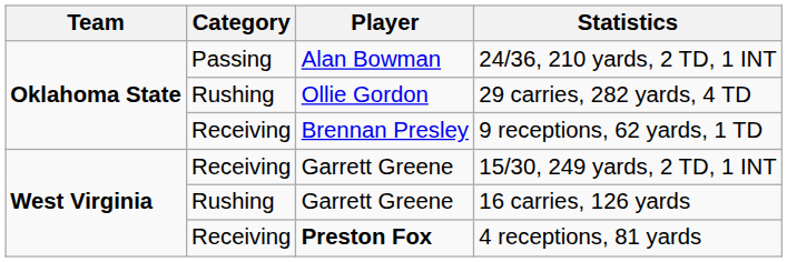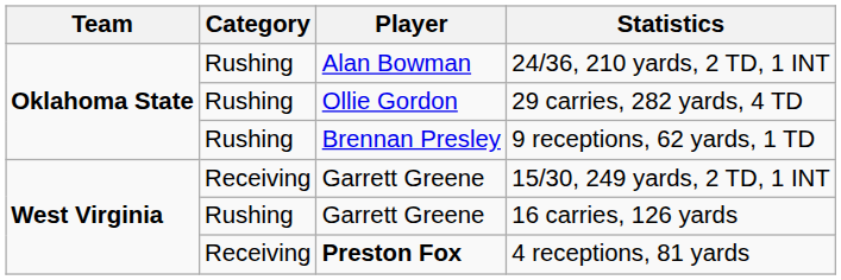24/36, 210 yards, 2 TD, 1 INT | Category: Passing -> Rushing
9 receptions, 62 yards, 1 TD | Category: Receiving -> Rushing
